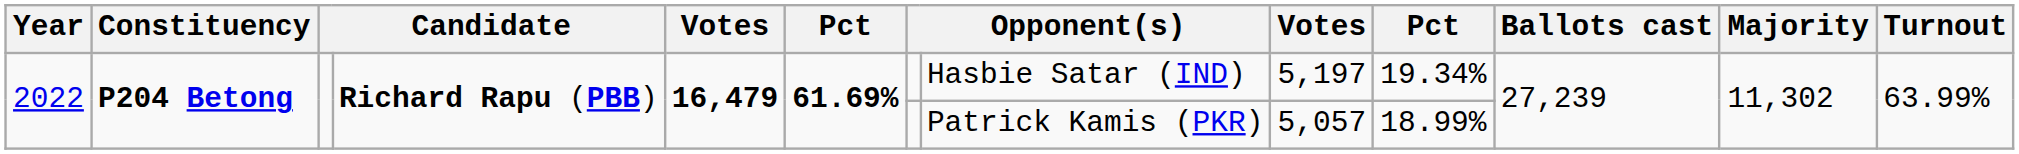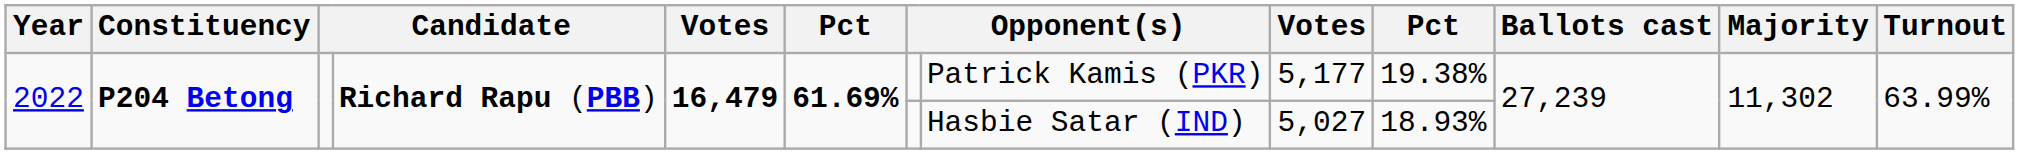row 2 | column 8: Hasbie Satar (IND) -> Patrick Kamis (PKR)
row 2 | column 9: 5,197 -> 5,177
row 2 | column 10: 19.34% -> 19.38%
row 3 | column 8: Patrick Kamis (PKR) -> Hasbie Satar (IND)
row 3 | column 9: 5,057 -> 5,027
row 3 | column 10: 18.99% -> 18.93%
